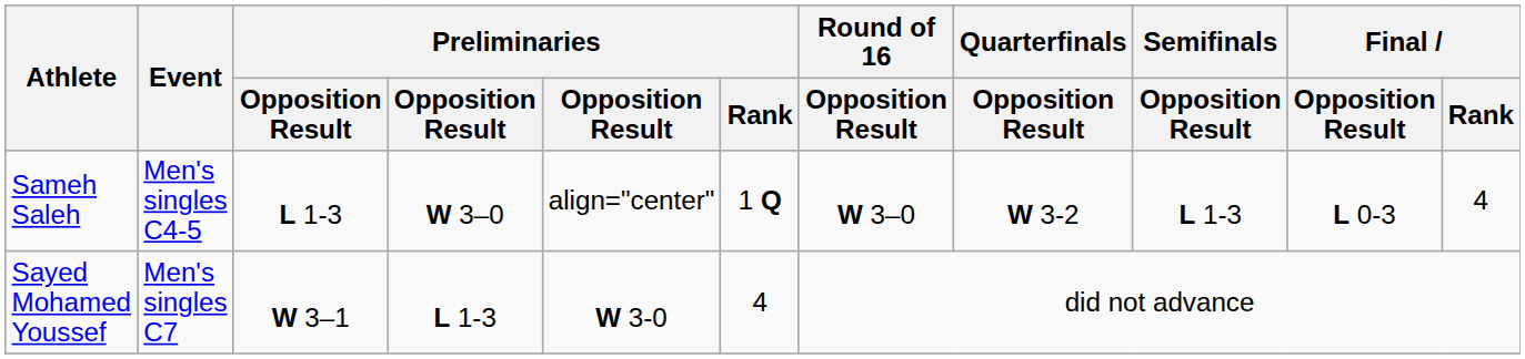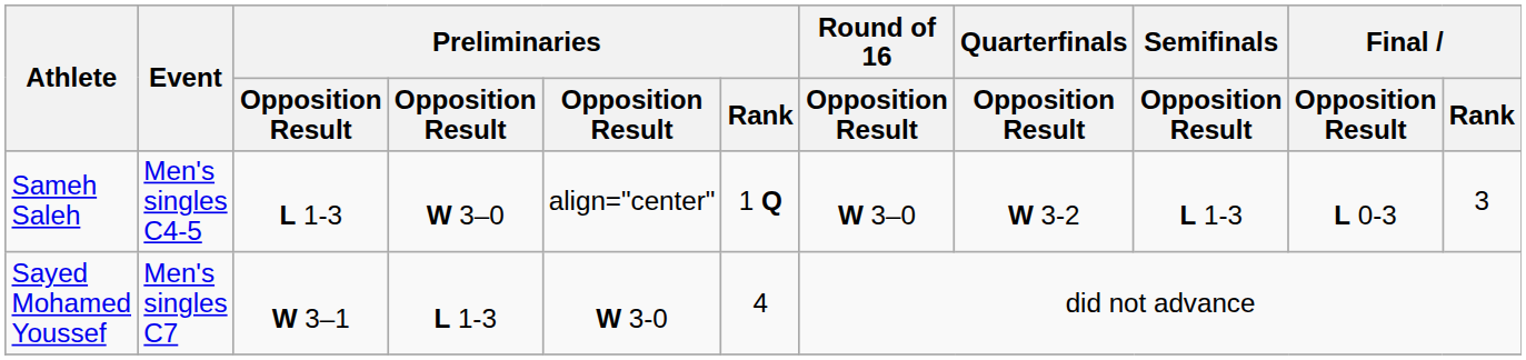Sameh Saleh | Final / Rank: 4 -> 3
